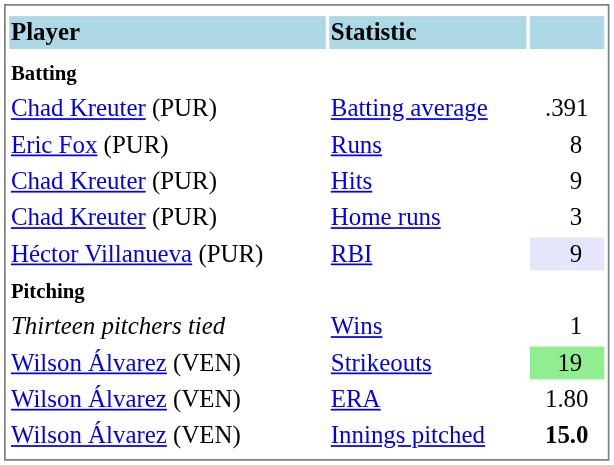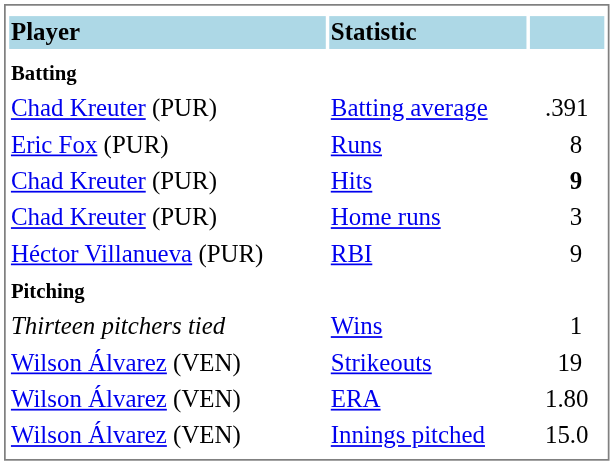Hits | column 3: normal -> bold
RBI | column 3: lavender background -> no background
Strikeouts | column 3: lightgreen background -> no background
Innings pitched | column 3: bold -> normal
